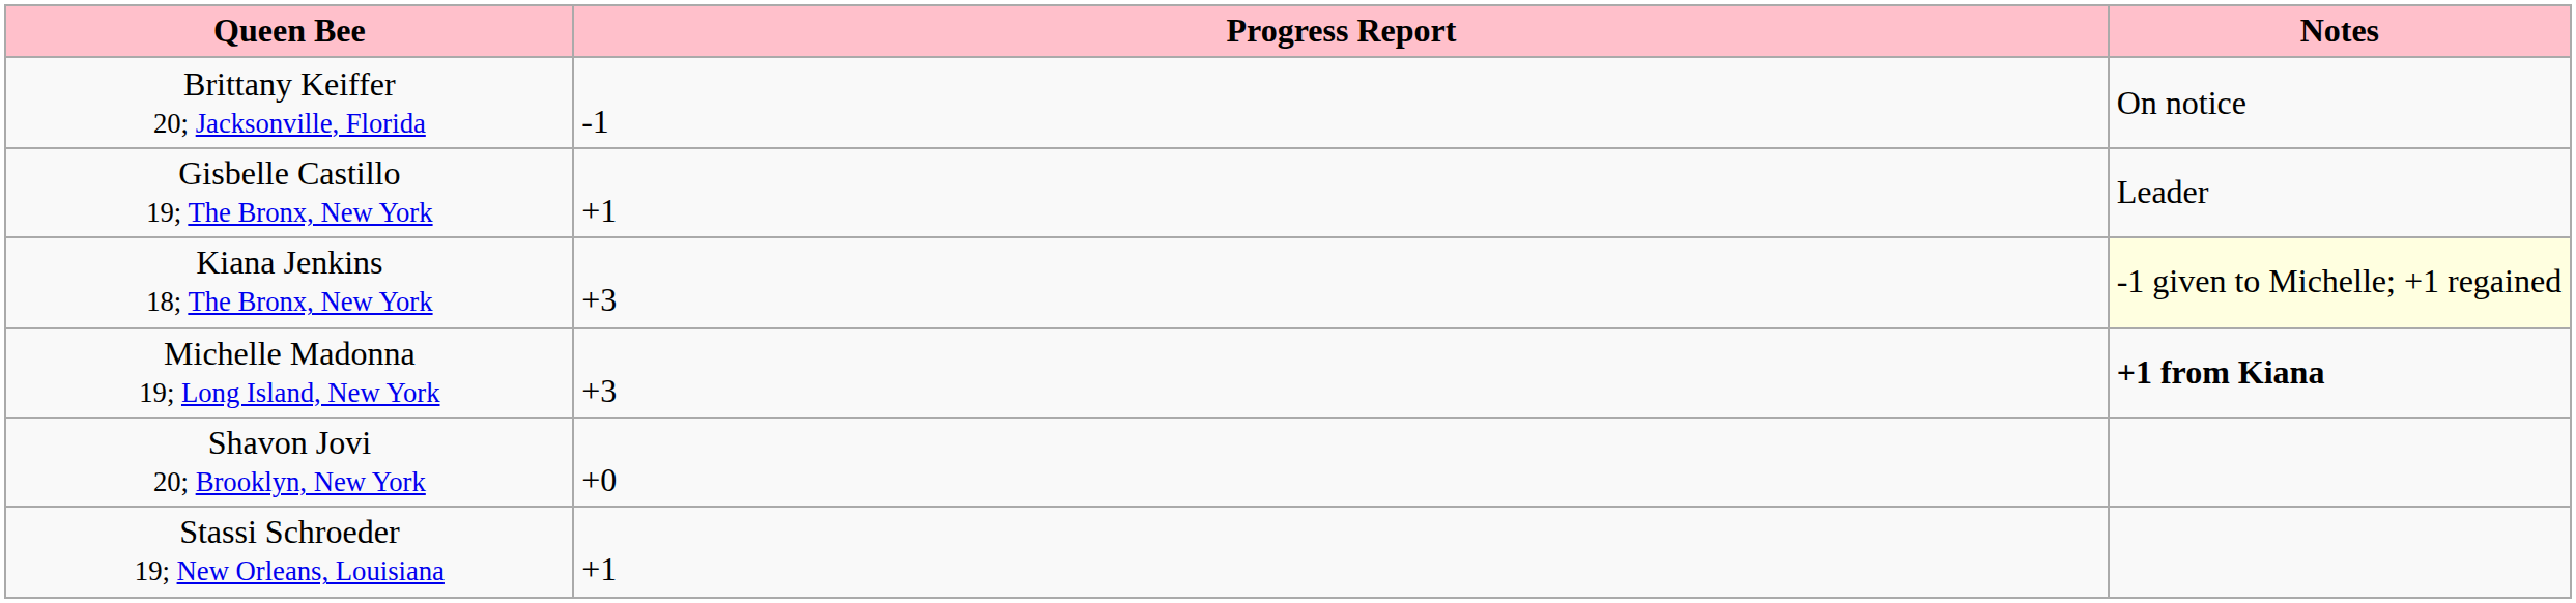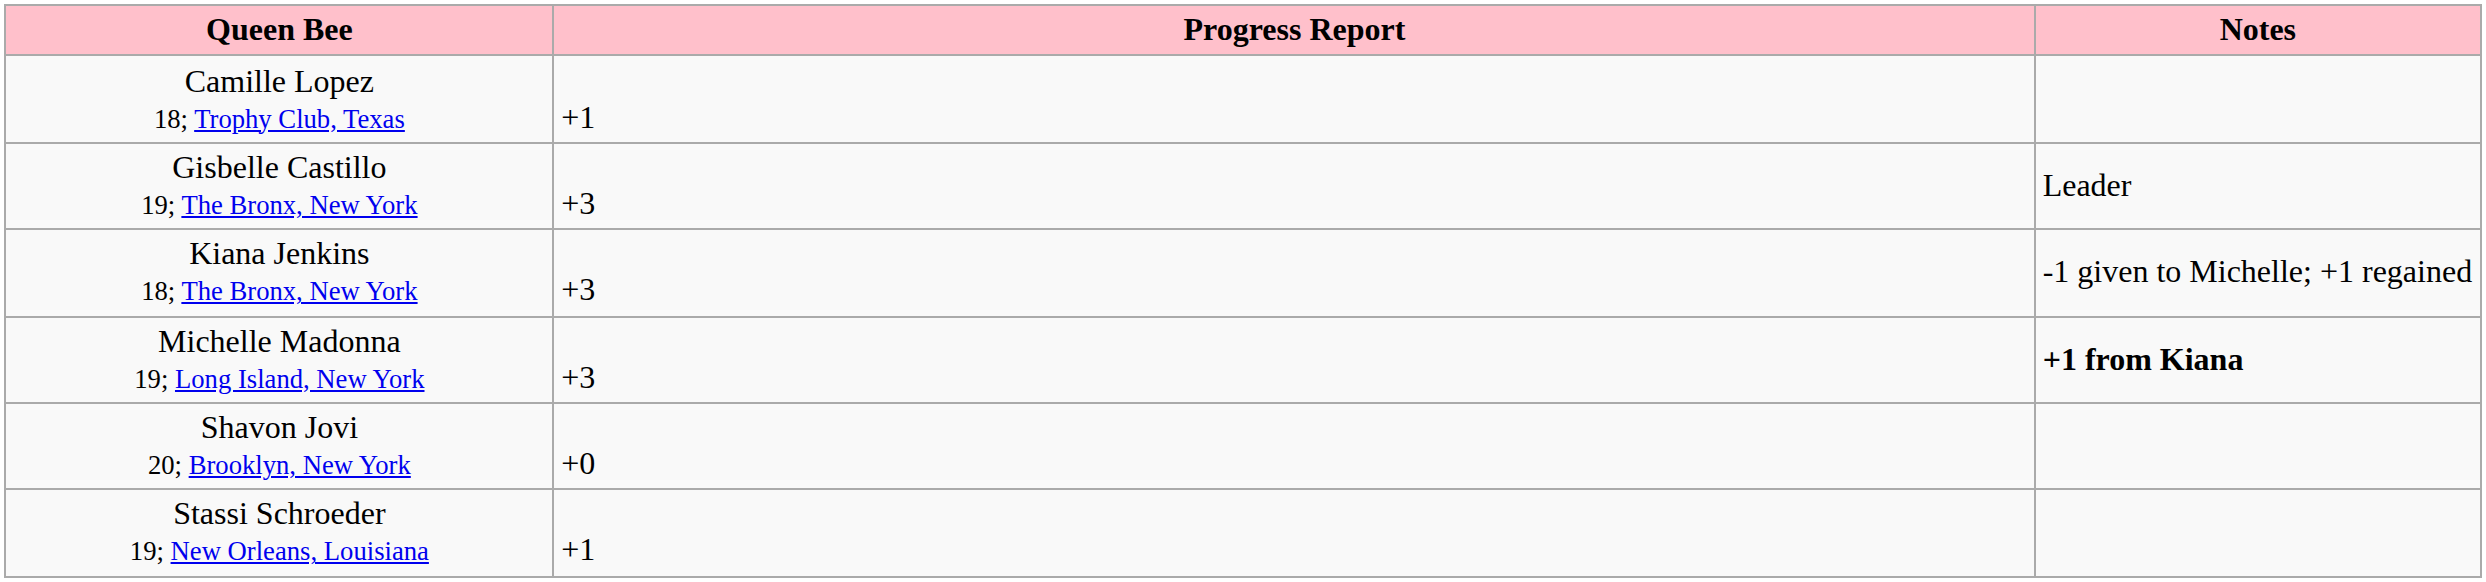- row: Brittany Keiffer 20; Jacksonville, Florida | -1 | On notice
+ row: Camille Lopez 18; Trophy Club, Texas | +1
Gisbelle Castillo 19; The Bronx, New York | Progress Report: +1 -> +3
Kiana Jenkins 18; The Bronx, New York | Notes: lightyellow background -> no background
